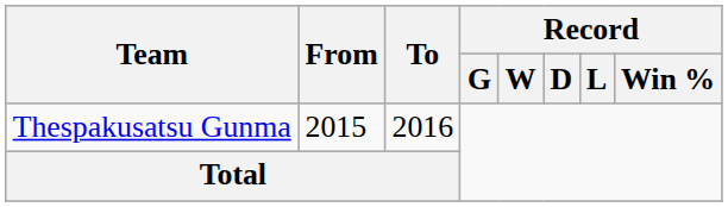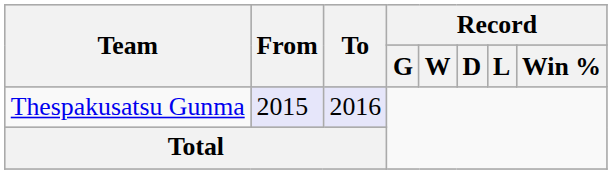Thespakusatsu Gunma | From: no background -> lavender background
Thespakusatsu Gunma | To: no background -> lavender background
